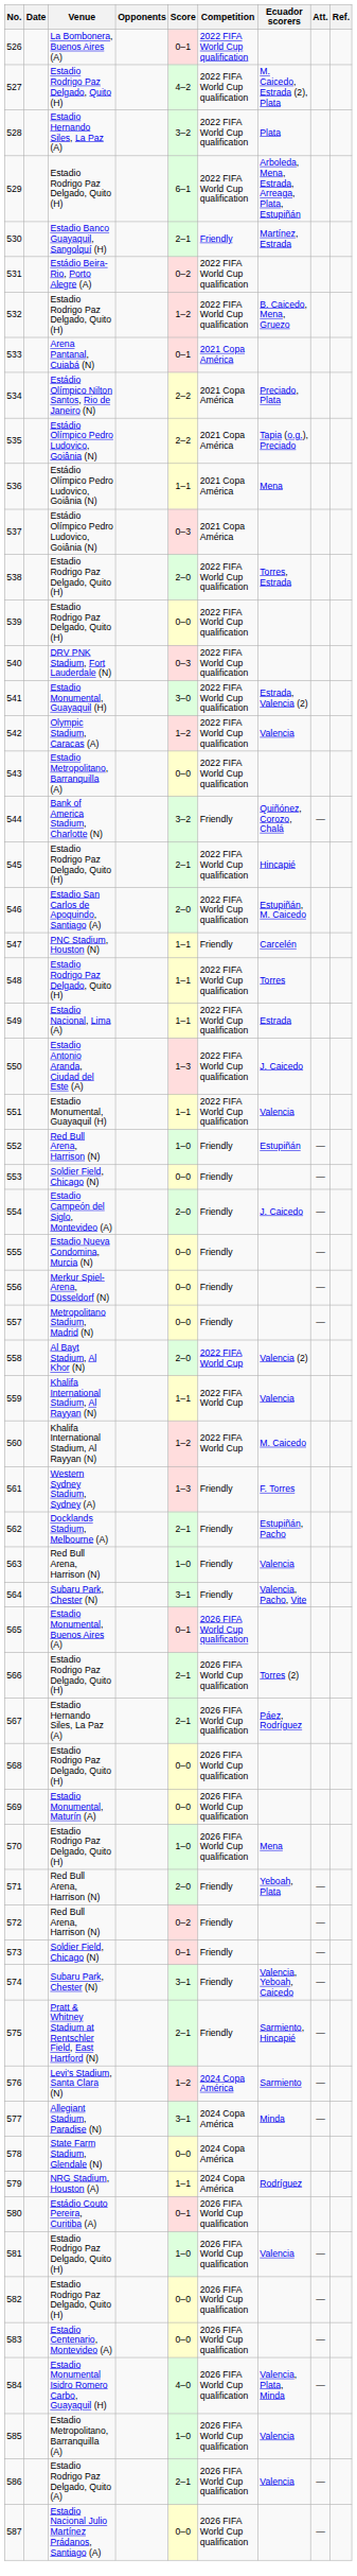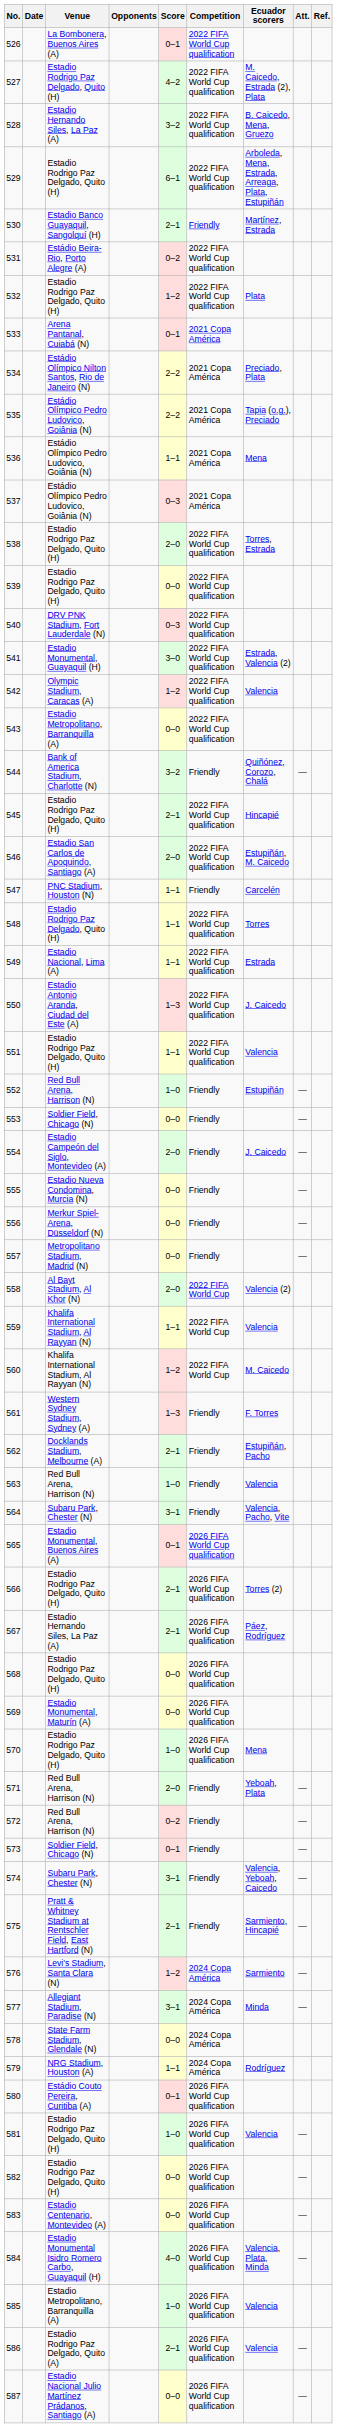528 | Ecuador scorers: Plata -> B. Caicedo, Mena, Gruezo
532 | Ecuador scorers: B. Caicedo, Mena, Gruezo -> Plata
551 | Venue: Estadio Monumental, Guayaquil (H) -> Estadio Rodrigo Paz Delgado, Quito (H)
